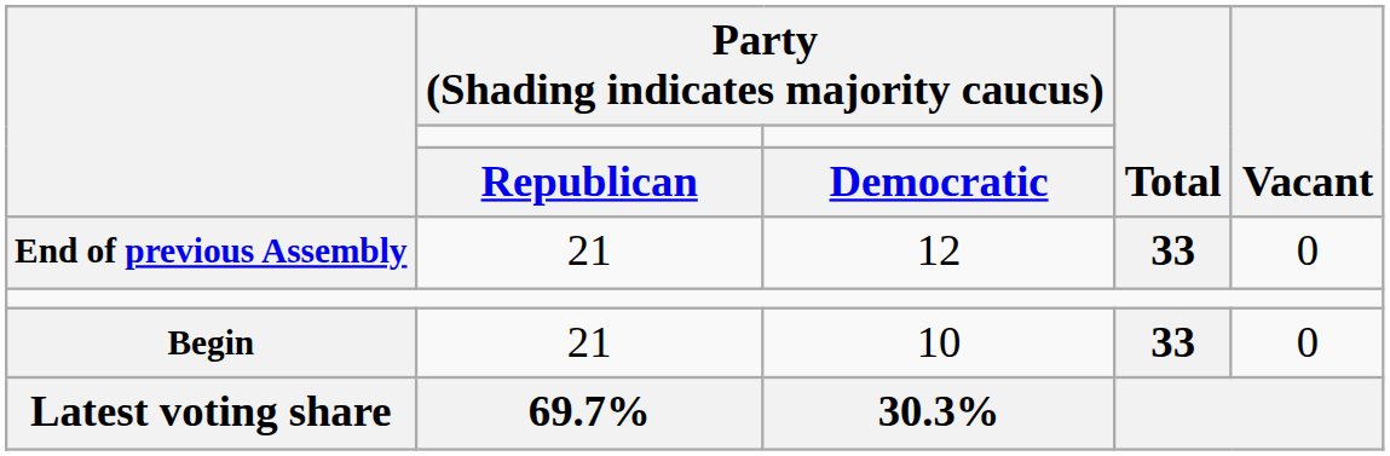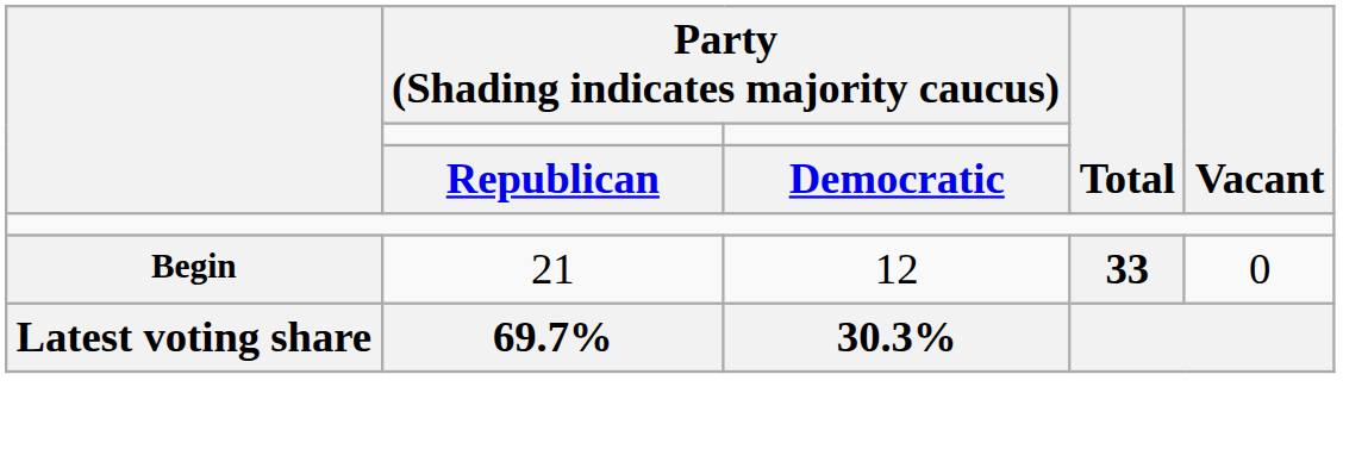- row: End of previous Assembly | 21 | 12 | 33 | 0
Begin | column 3: 10 -> 12
